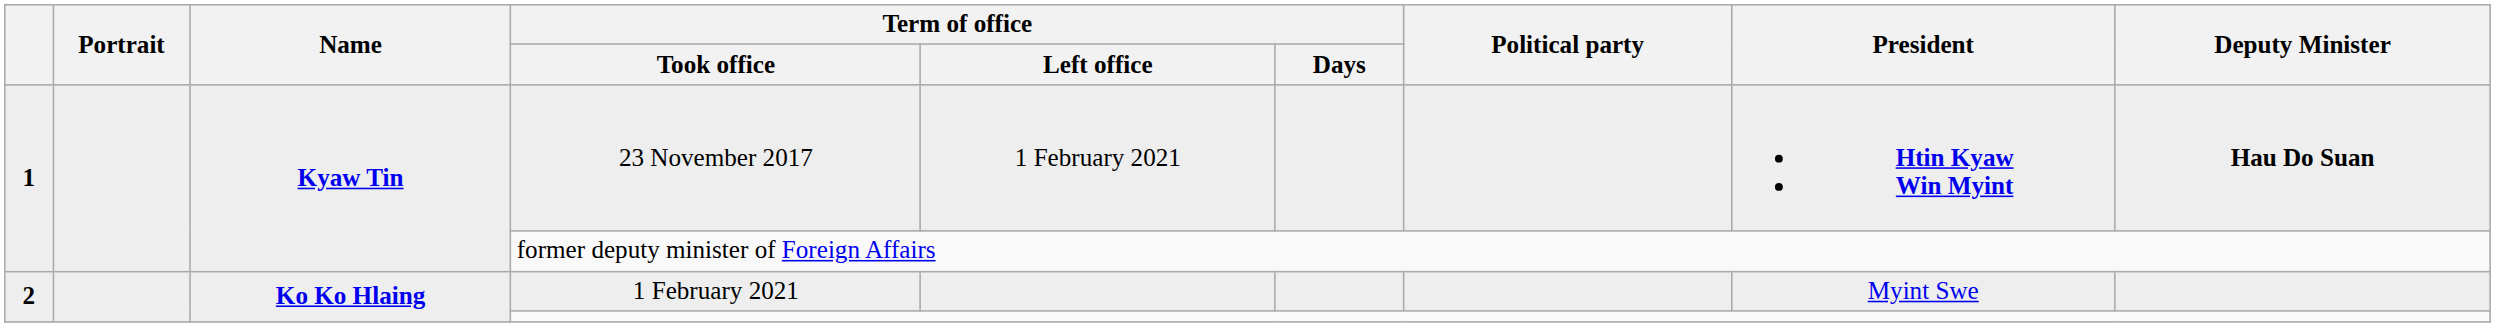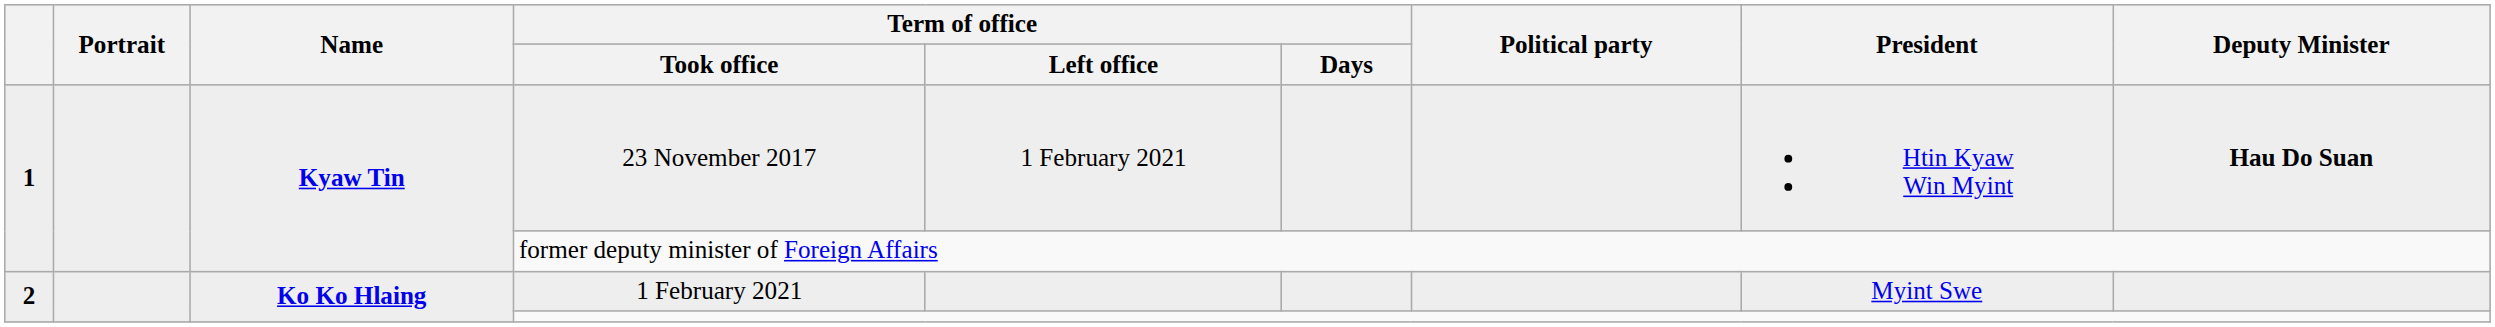23 November 2017 | President: bold -> normal
